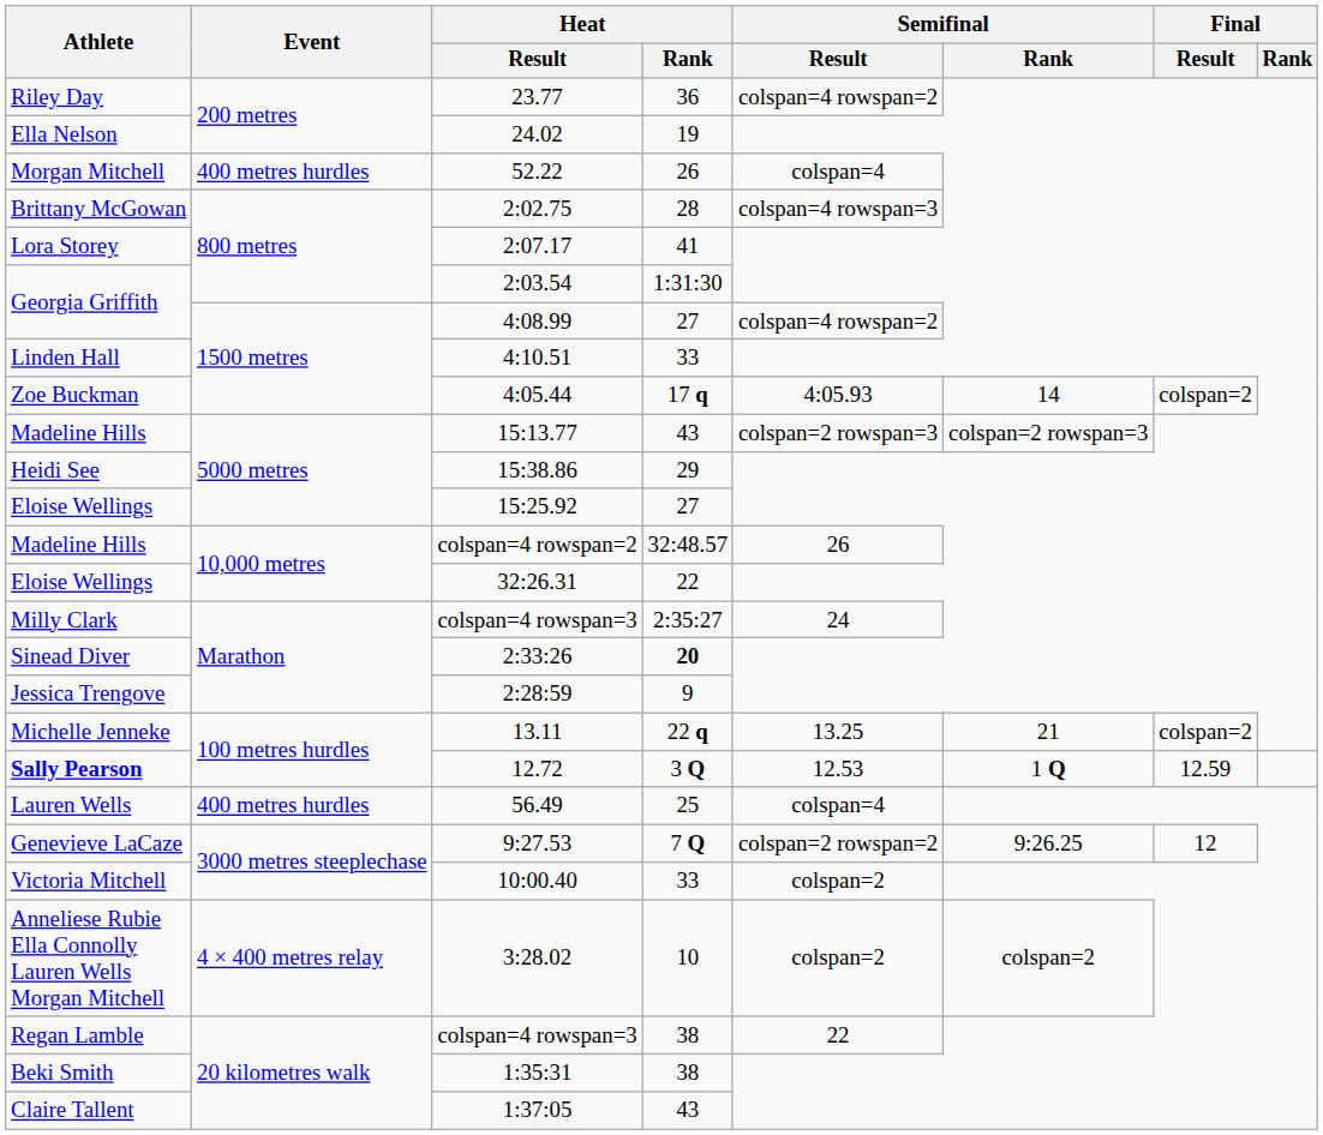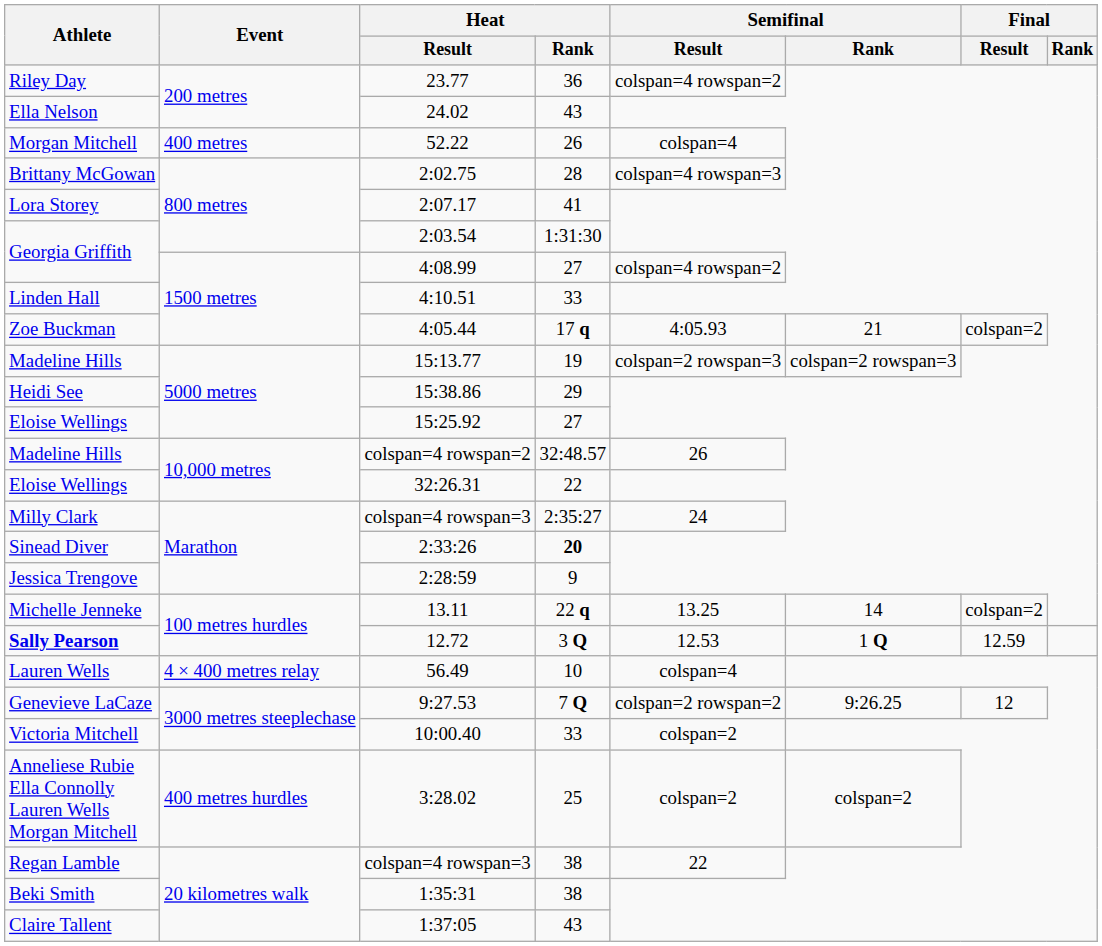24.02 | Heat / Rank: 19 -> 43
52.22 | Event: 400 metres hurdles -> 400 metres
4:05.44 | Semifinal / Rank: 14 -> 21
15:13.77 | Heat / Rank: 43 -> 19
13.11 | Semifinal / Rank: 21 -> 14
56.49 | Event: 400 metres hurdles -> 4 × 400 metres relay
56.49 | Heat / Rank: 25 -> 10
3:28.02 | Event: 4 × 400 metres relay -> 400 metres hurdles
3:28.02 | Heat / Rank: 10 -> 25
